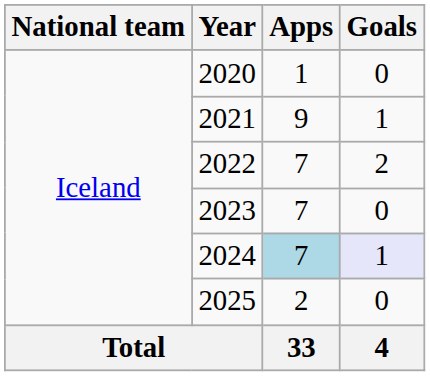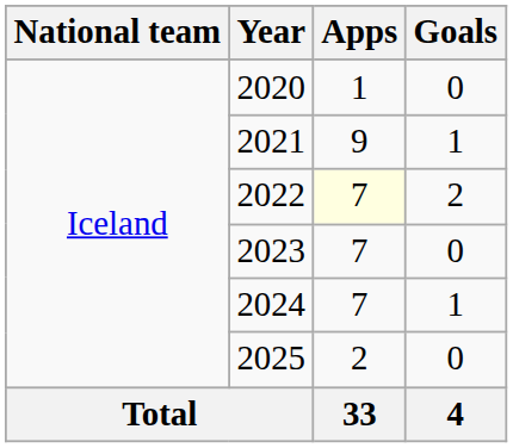2022 | Apps: no background -> lightyellow background
2024 | Apps: lightblue background -> no background
2024 | Goals: lavender background -> no background
